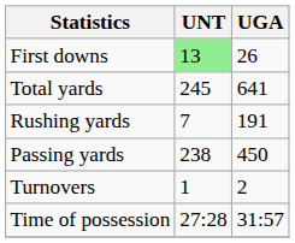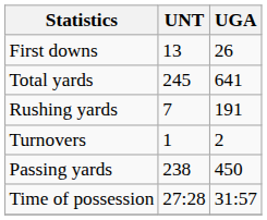First downs | UNT: lightgreen background -> no background
rows swapped: Passing yards <-> Turnovers
